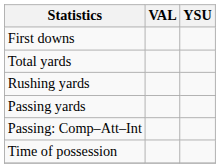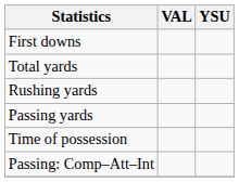rows swapped: Passing: Comp–Att–Int <-> Time of possession
